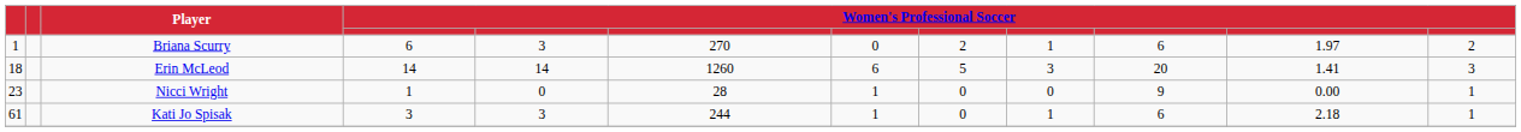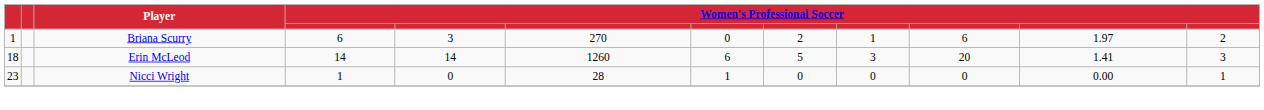Nicci Wright | column 10: 9 -> 0
- row: 61 | Kati Jo Spisak | 3 | 3 | 244 | 1 | 0 | 1 | 6 | 2.18 | 1
